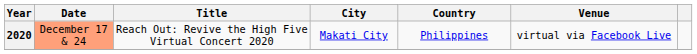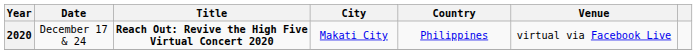2020 | Date: lightsalmon background -> no background
2020 | Title: normal -> bold
